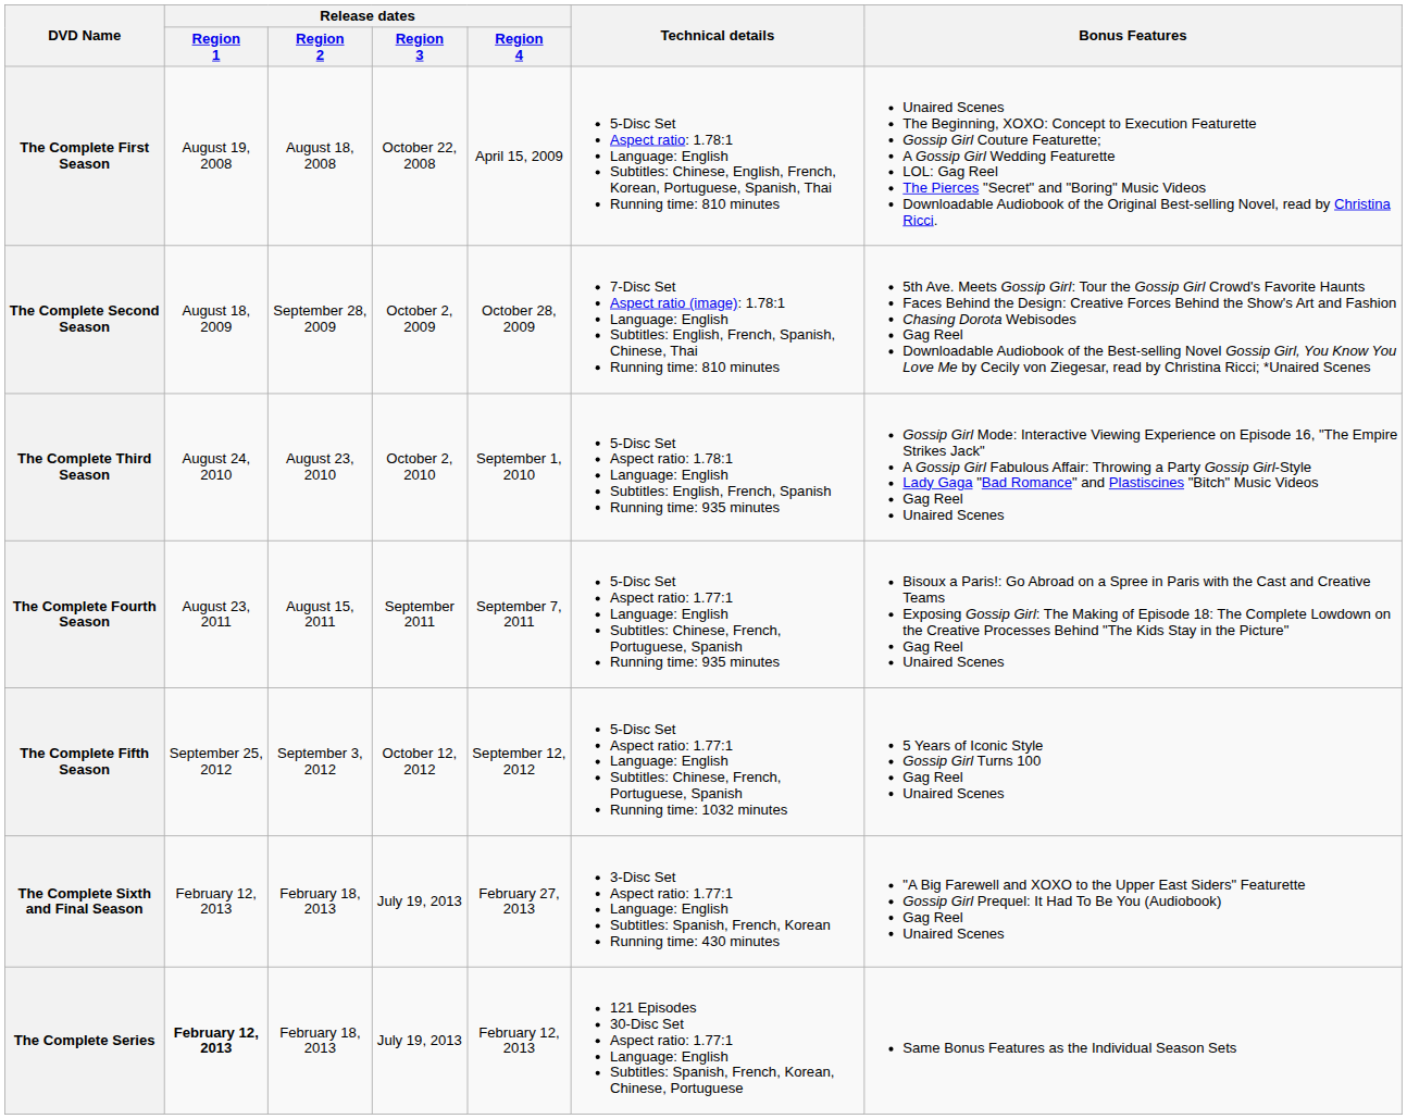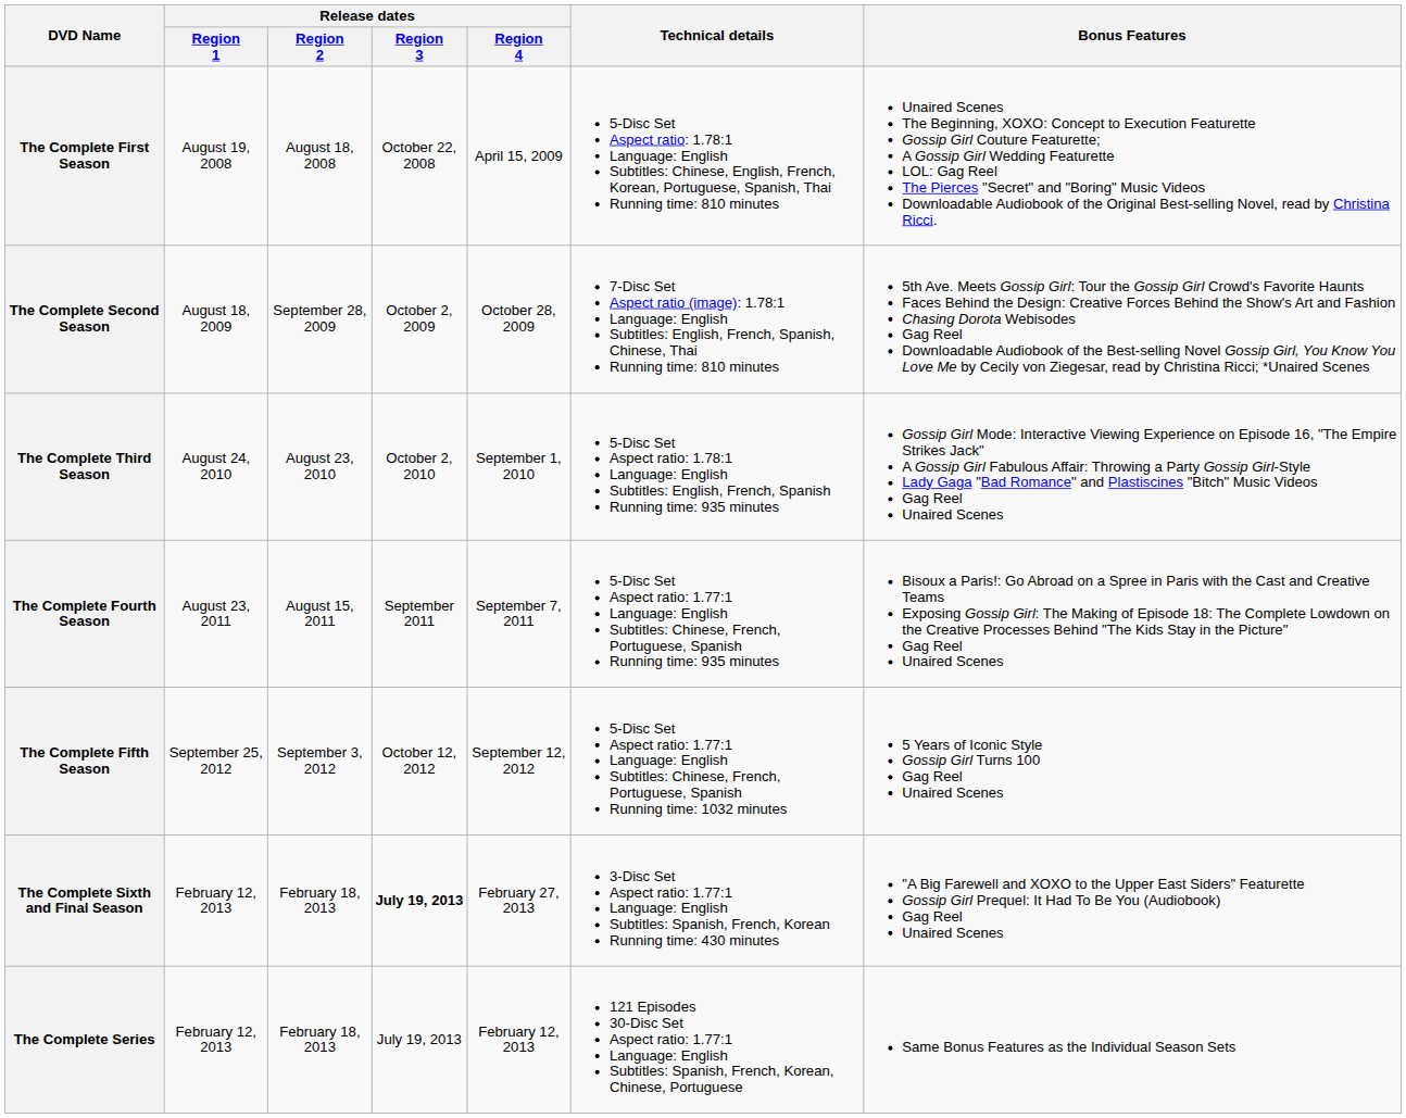The Complete Sixth and Final Season | Release dates / Region 3: normal -> bold
The Complete Series | Release dates / Region 1: bold -> normal
